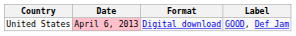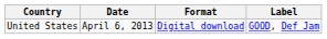United States | Date: pink background -> no background
